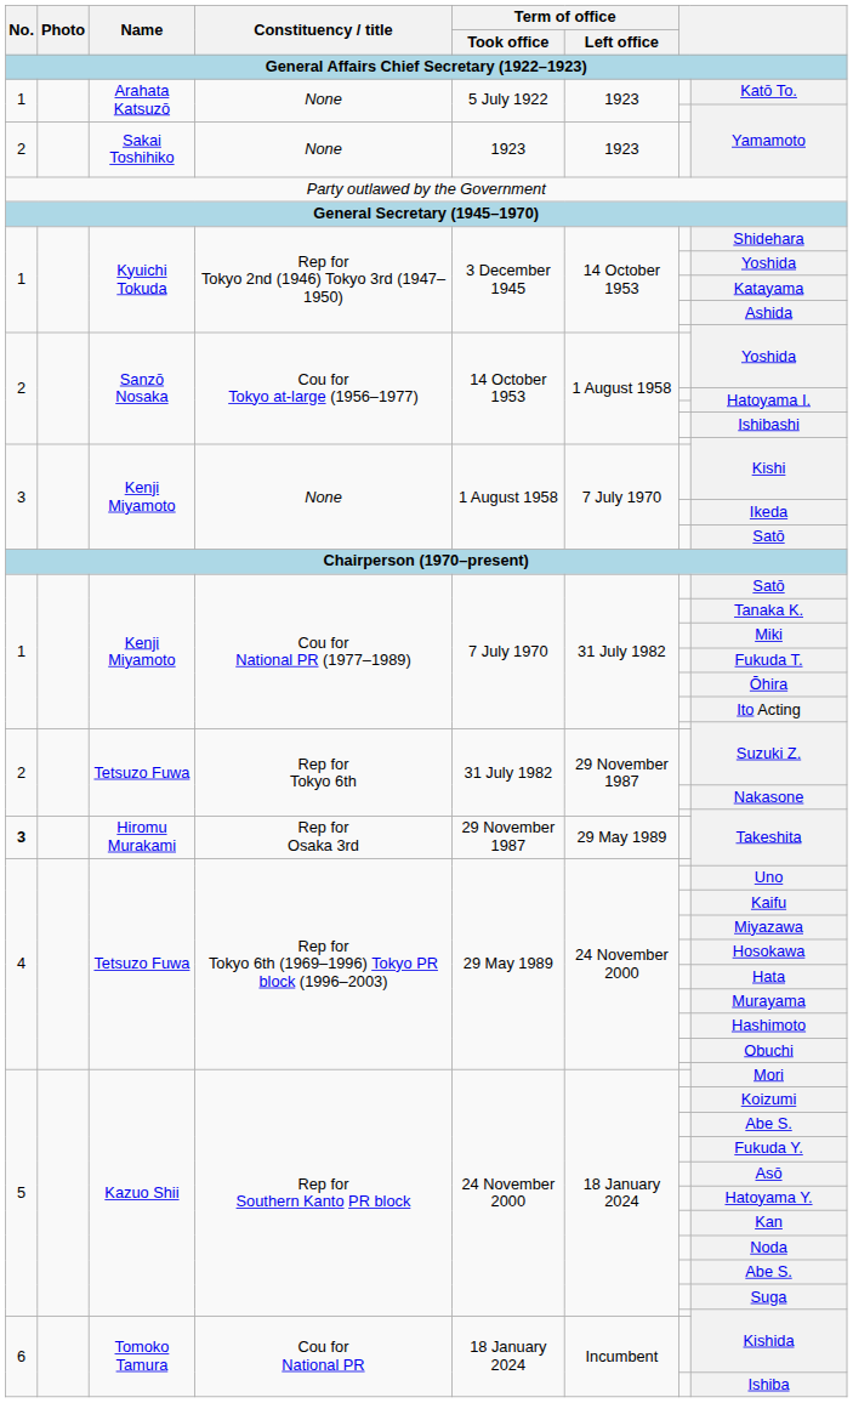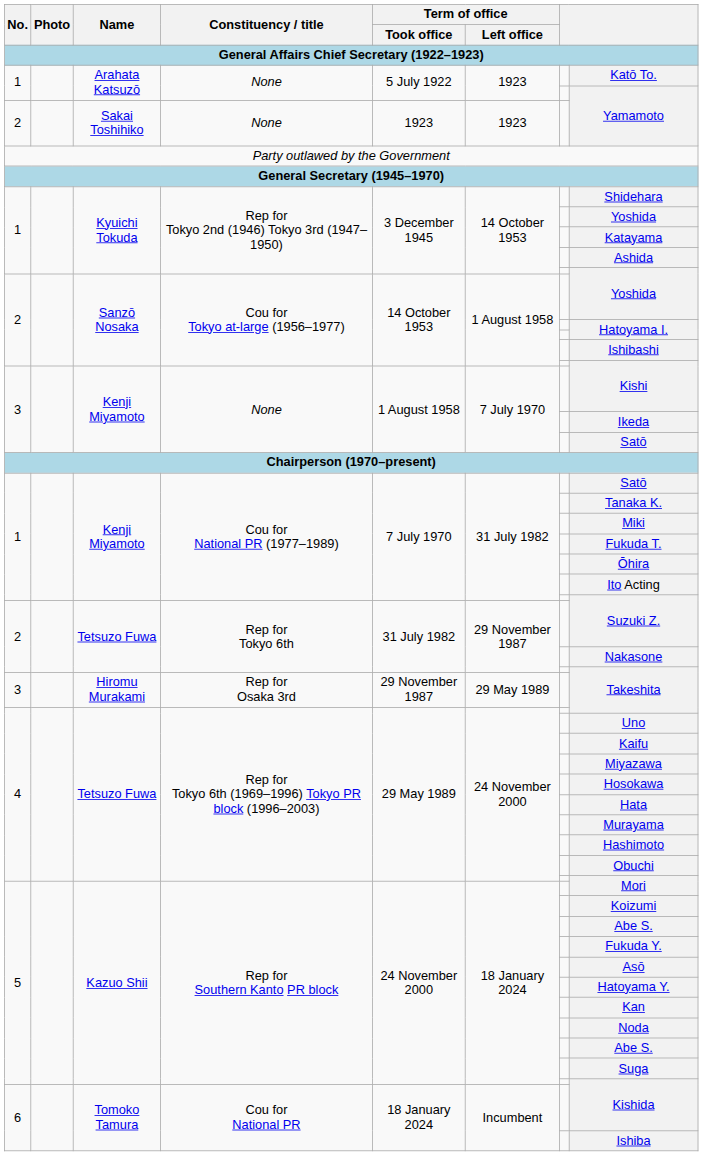Hiromu Murakami | No.: bold -> normal
